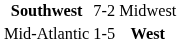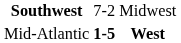Mid-Atlantic | column 2: normal -> bold
